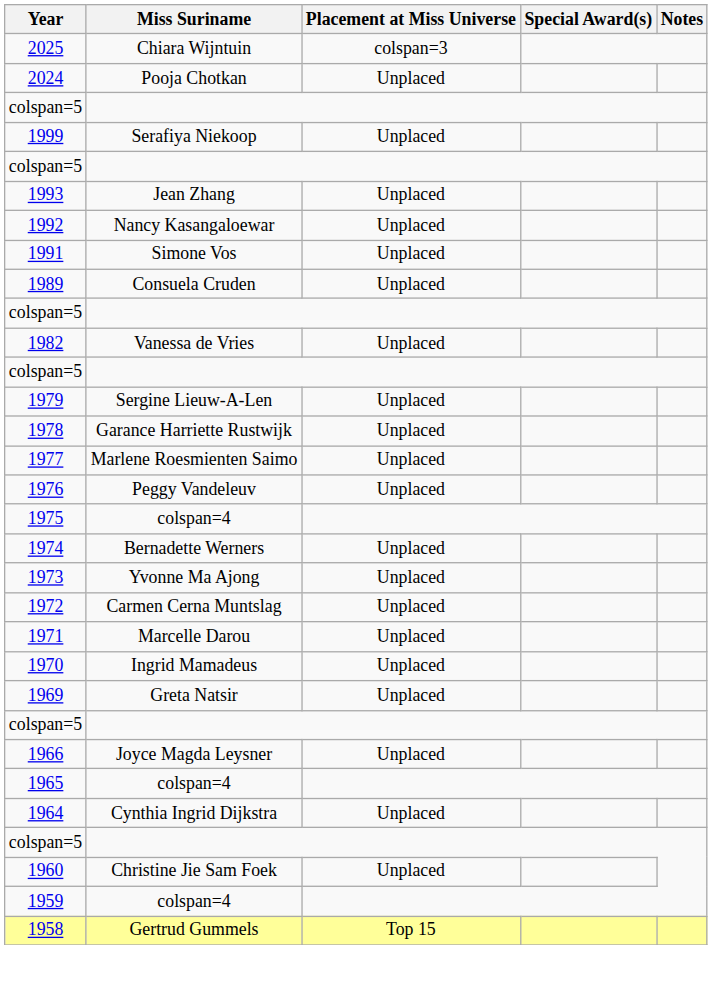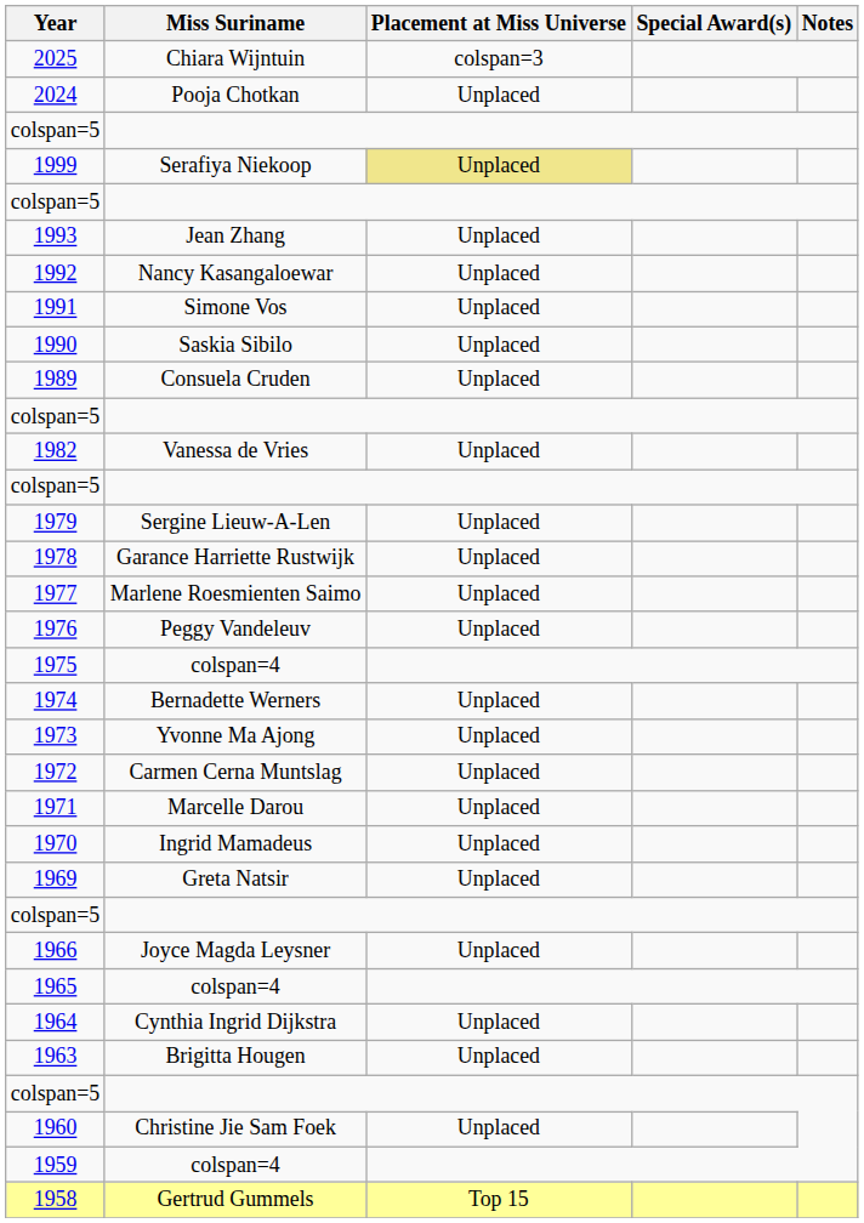1999 | Placement at Miss Universe: no background -> khaki background
+ row: 1990 | Saskia Sibilo | Unplaced
+ row: 1963 | Brigitta Hougen | Unplaced
